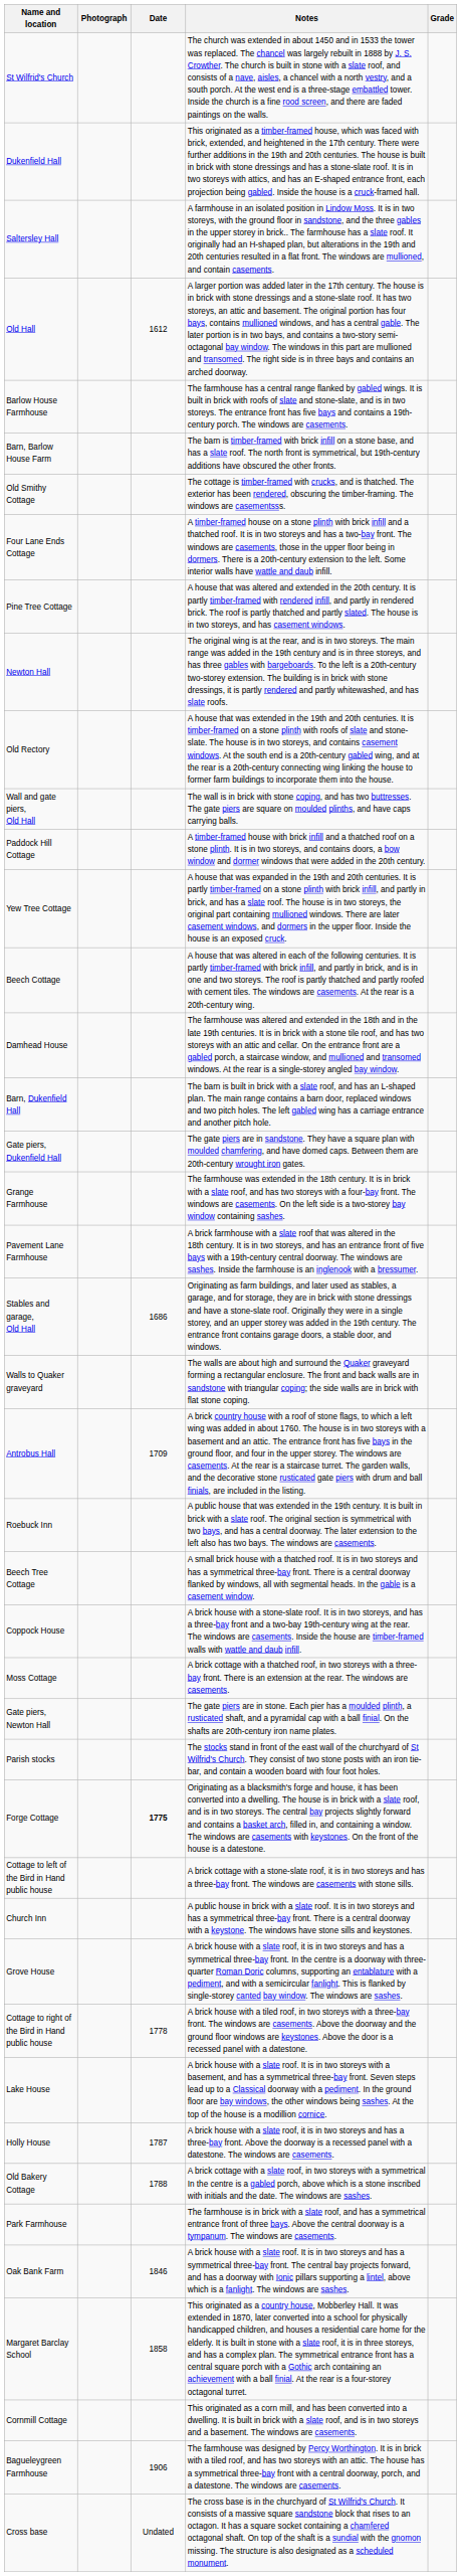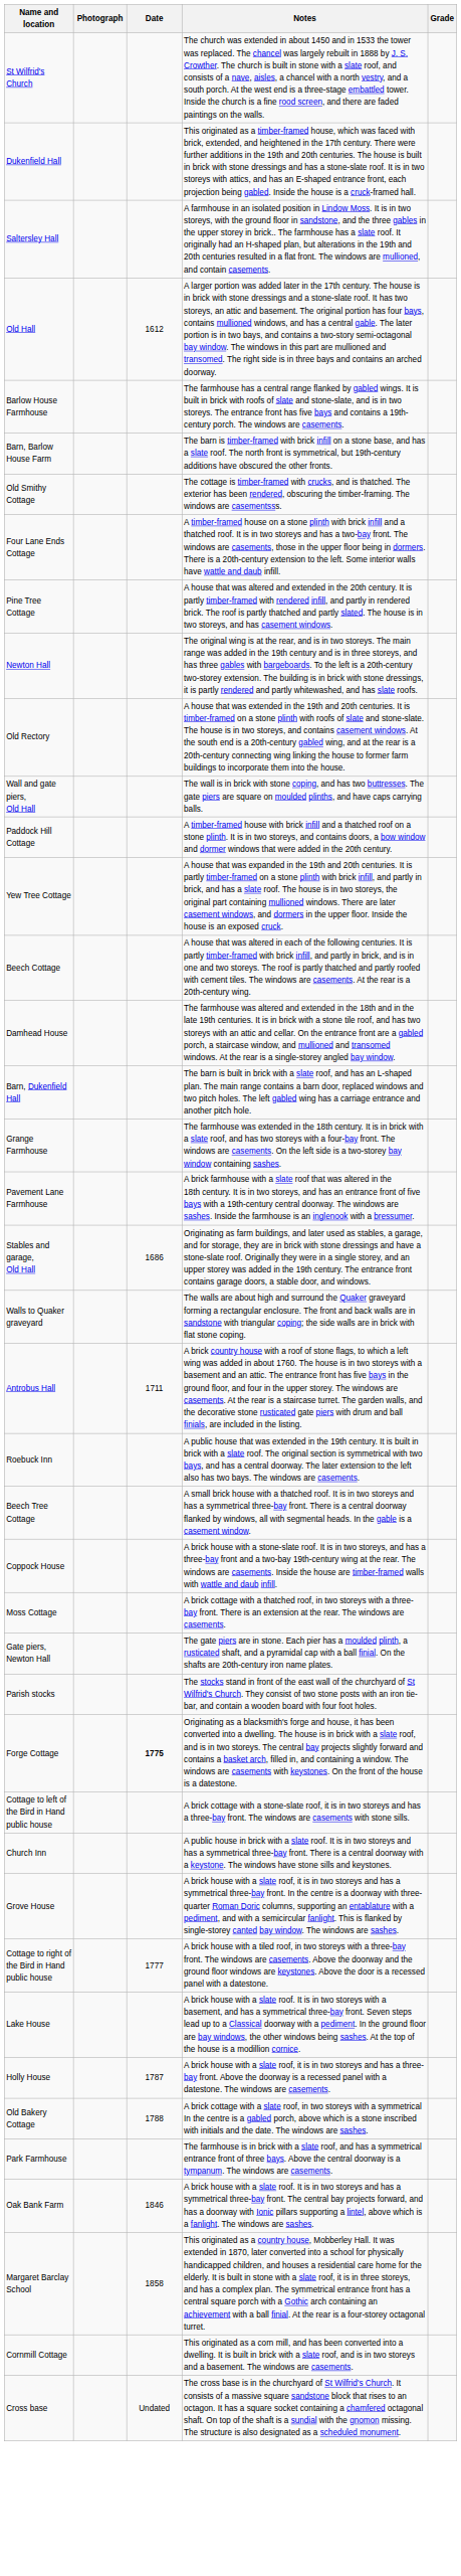- row: Gate piers, Dukenfield Hall | The gate piers are in sandstone. They have a square plan with moulded chamfering, and have domed caps. Between them are 20th-century wrought iron gates.
Antrobus Hall | Date: 1709 -> 1711
Cottage to right of the Bird in Hand public house | Date: 1778 -> 1777
- row: Bagueleygreen Farmhouse | 1906 | The farmhouse was designed by Percy Worthington. It is in brick with a tiled roof, and has two storeys with an attic. The house has a symmetrical three-bay front with a central doorway, porch, and a datestone. The windows are casements.
